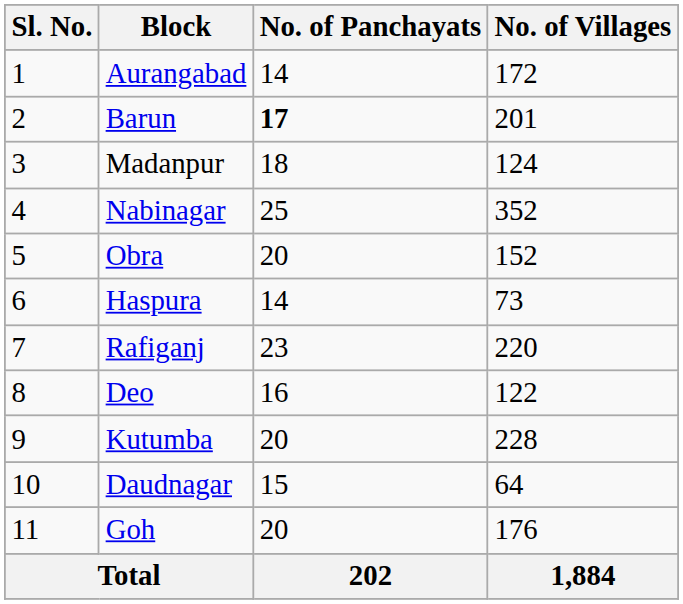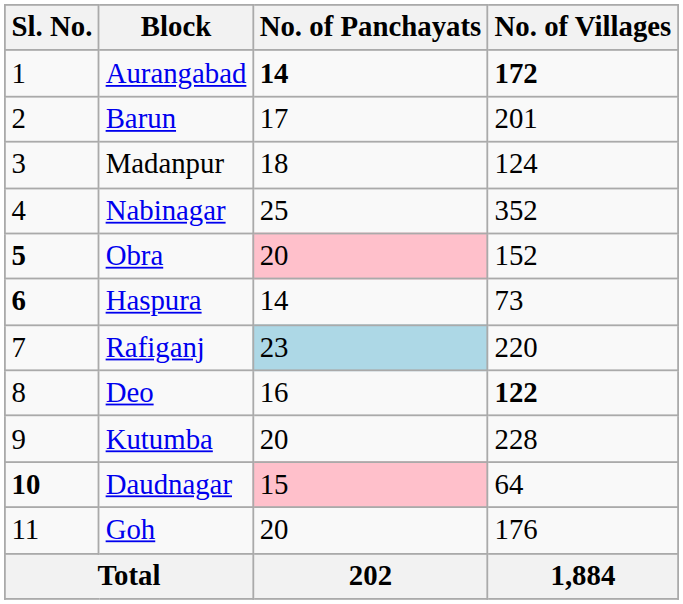Aurangabad | No. of Panchayats: normal -> bold
Aurangabad | No. of Villages: normal -> bold
Barun | No. of Panchayats: bold -> normal
Obra | Sl. No.: normal -> bold
Obra | No. of Panchayats: no background -> pink background
Haspura | Sl. No.: normal -> bold
Rafiganj | No. of Panchayats: no background -> lightblue background
Deo | No. of Villages: normal -> bold
Daudnagar | Sl. No.: normal -> bold
Daudnagar | No. of Panchayats: no background -> pink background
